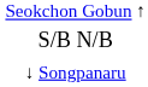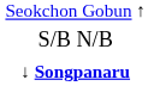row 3 | column 1: normal -> bold
